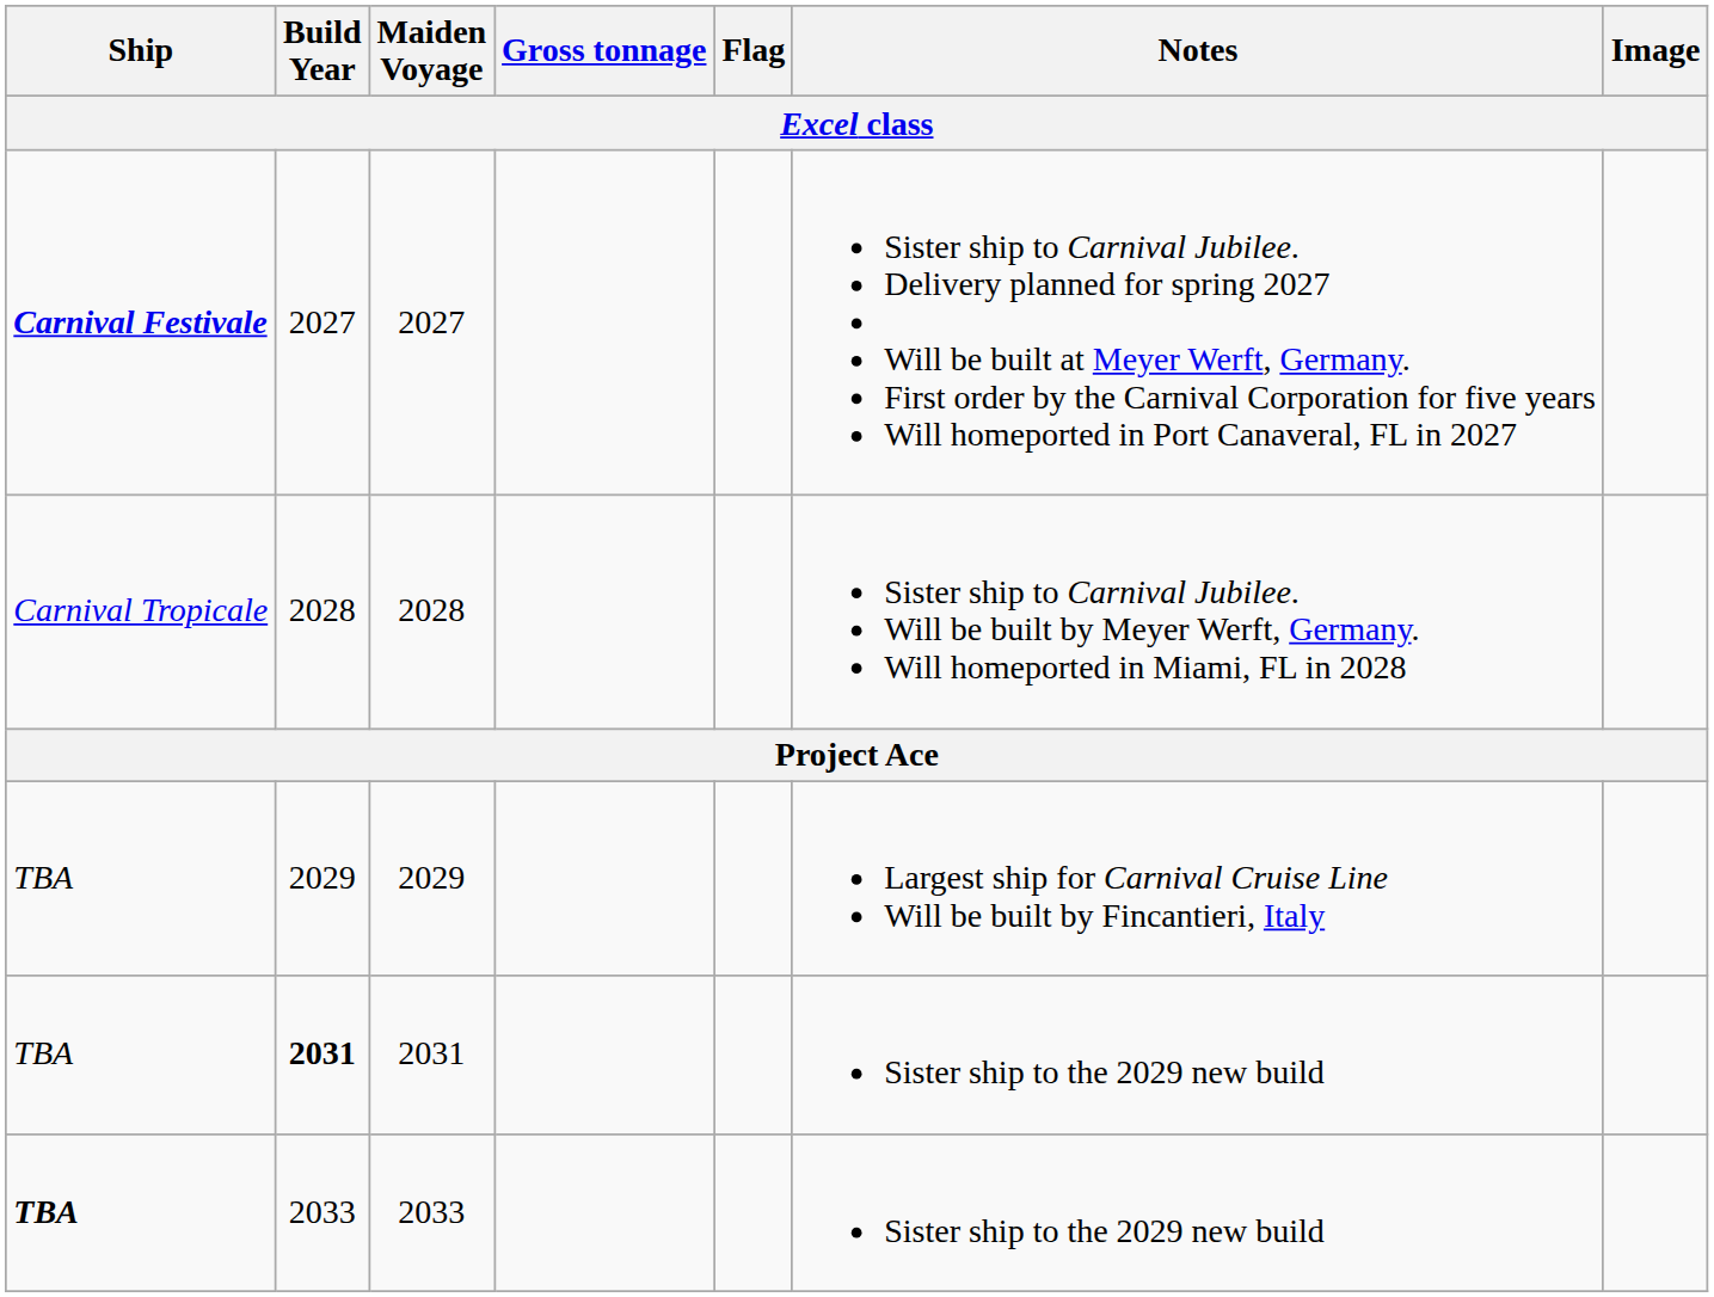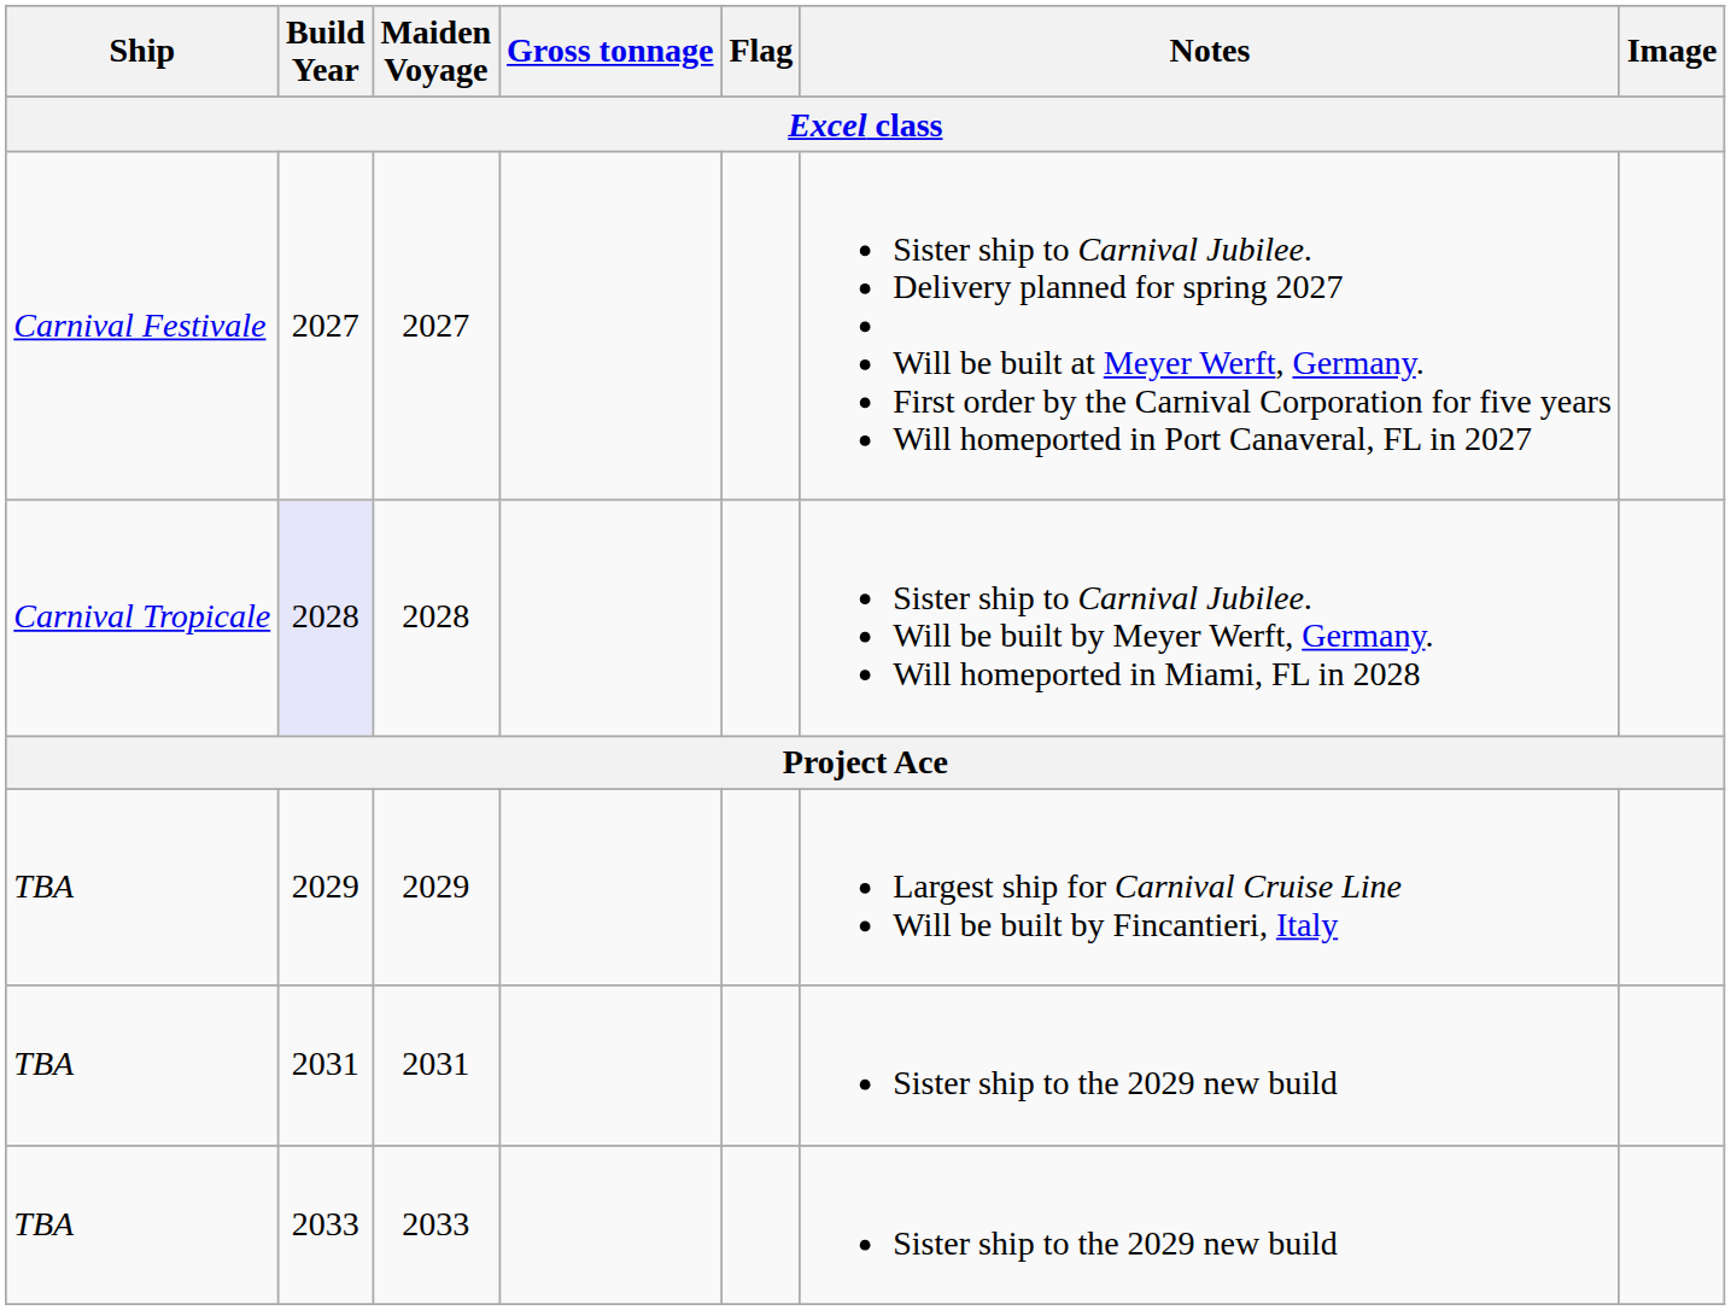row 3 | Ship: bold -> normal
row 4 | Build Year: no background -> lavender background
row 7 | Build Year: bold -> normal
row 8 | Ship: bold -> normal
